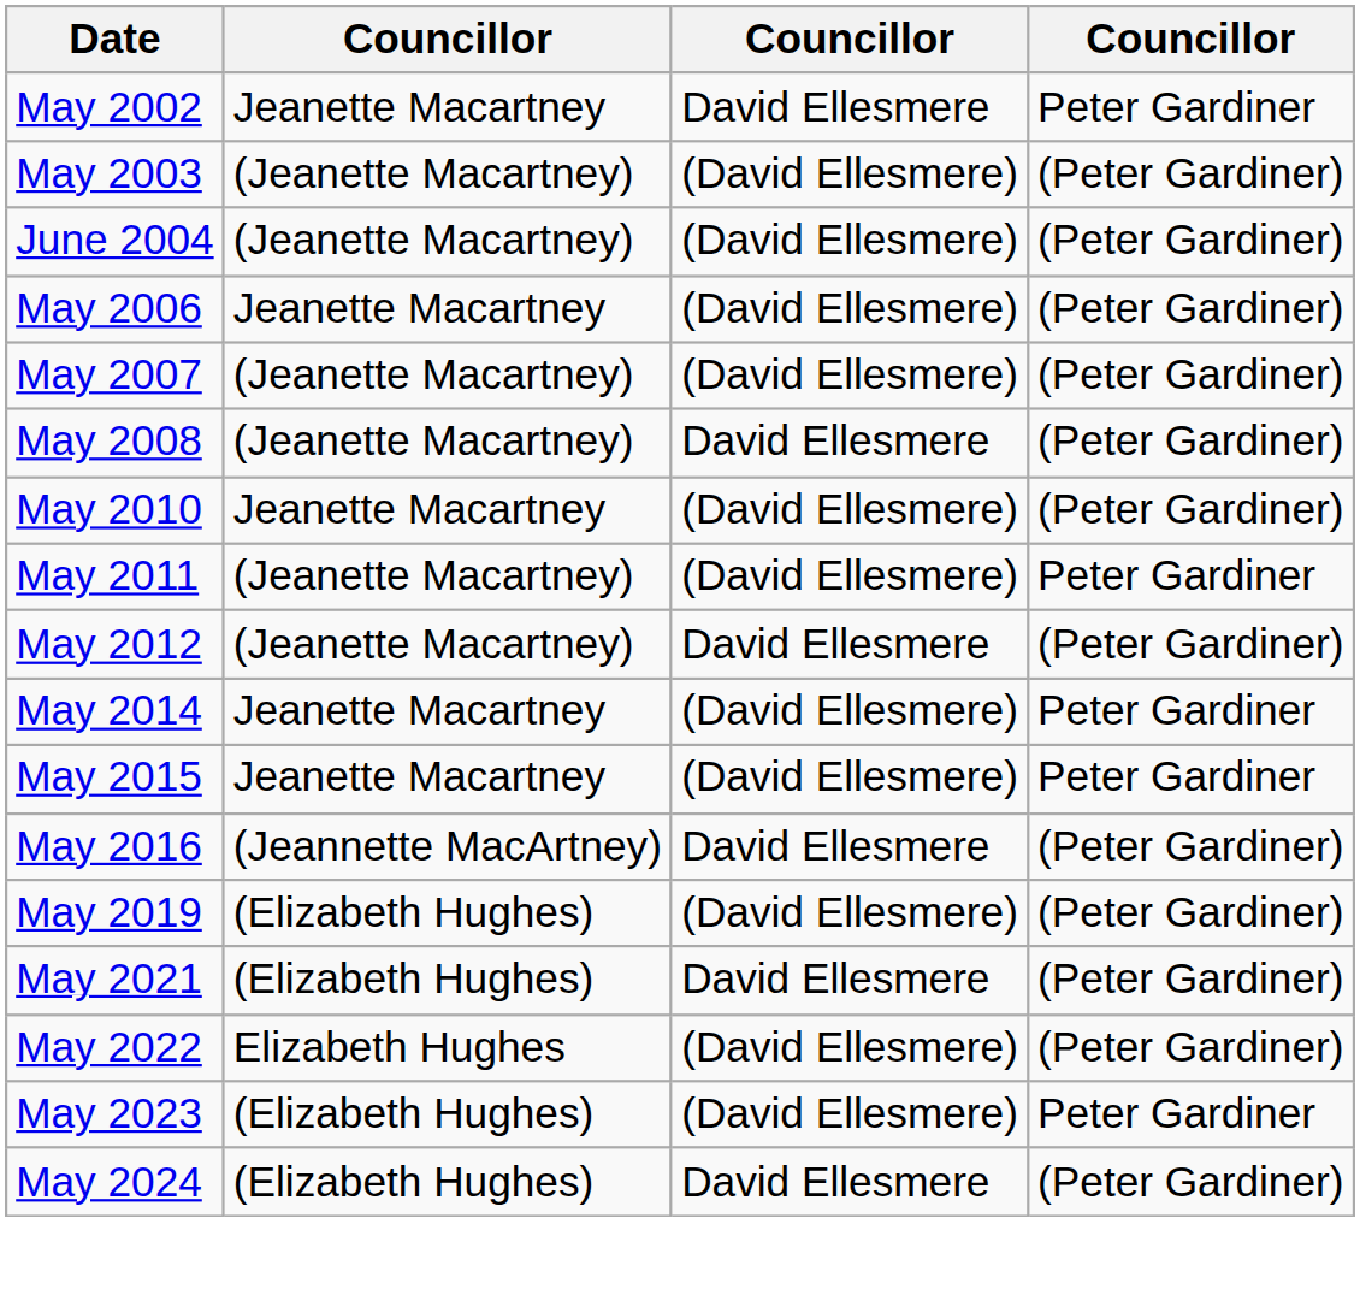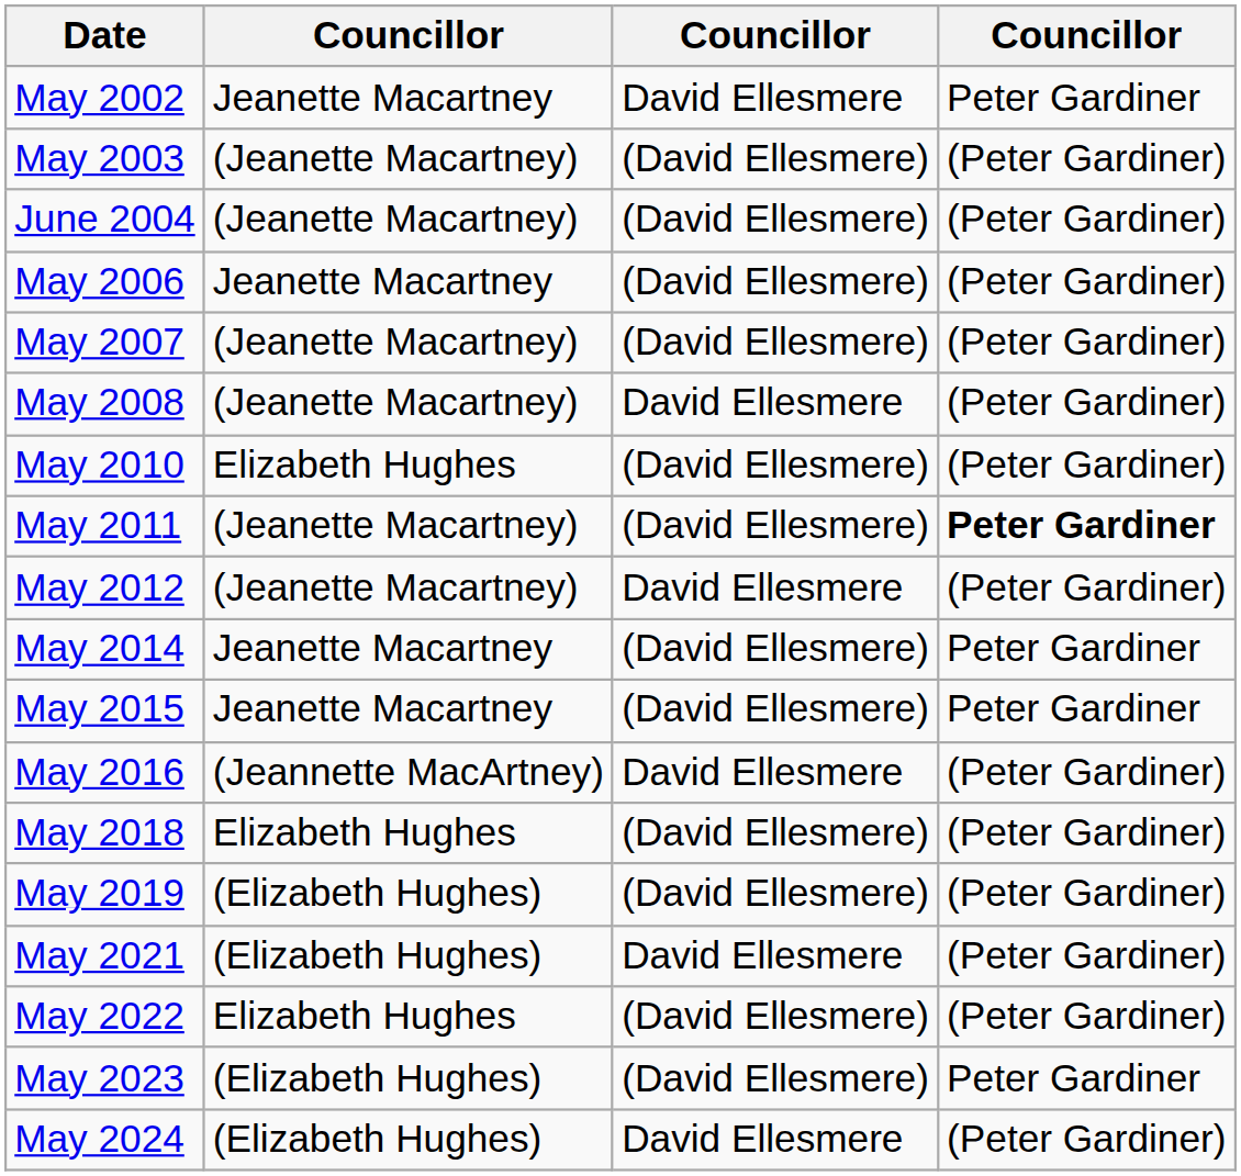May 2010 | column 2: Jeanette Macartney -> Elizabeth Hughes
May 2011 | column 4: normal -> bold
+ row: May 2018 | Elizabeth Hughes | (David Ellesmere) | (Peter Gardiner)
